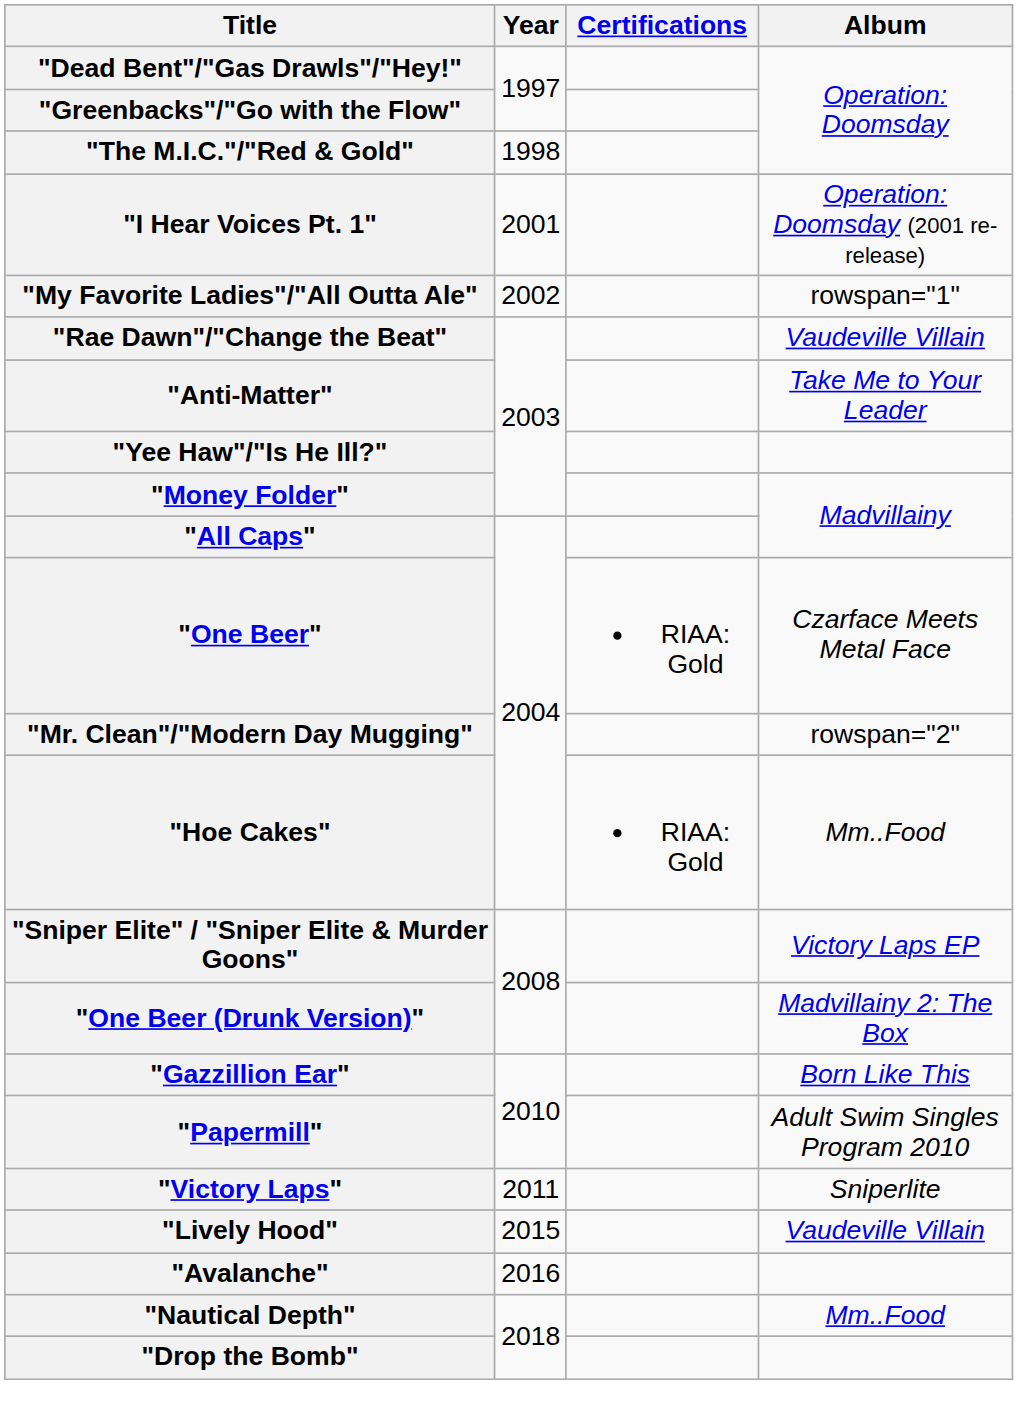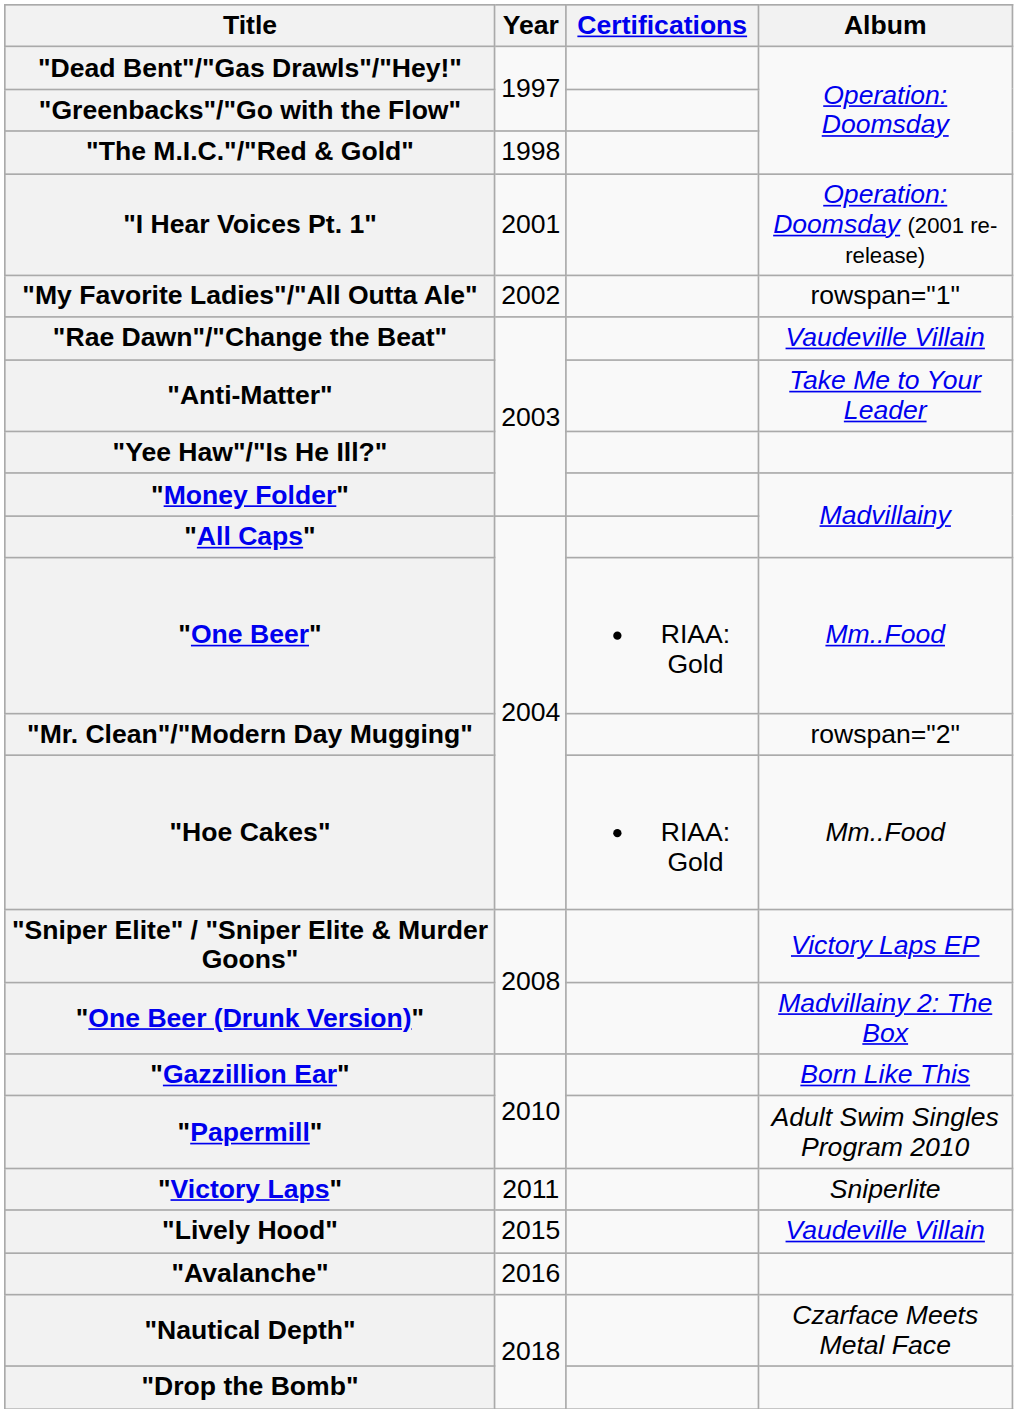"One Beer" | Album: Czarface Meets Metal Face -> Mm..Food
"Nautical Depth" | Album: Mm..Food -> Czarface Meets Metal Face
